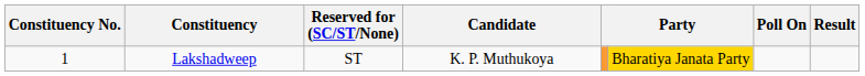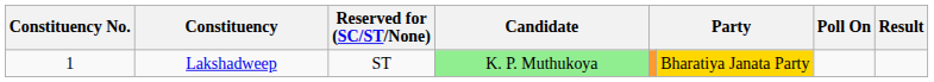Lakshadweep | Candidate: no background -> lightgreen background
